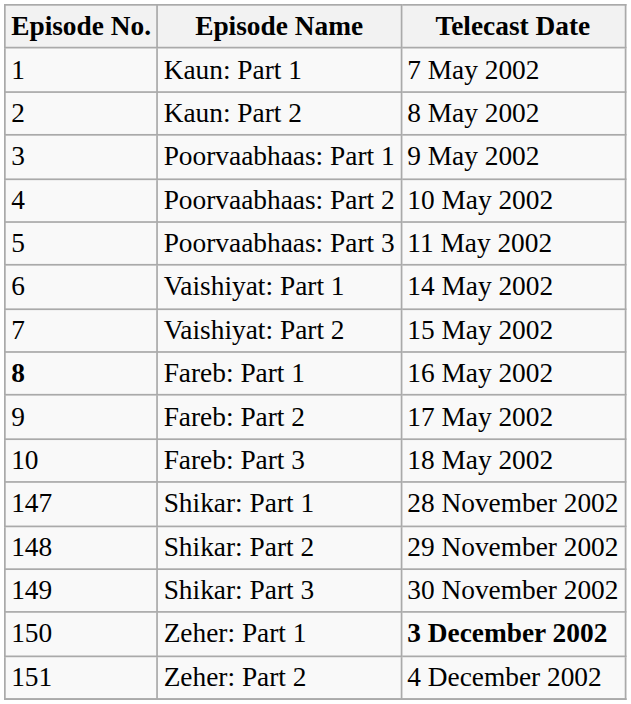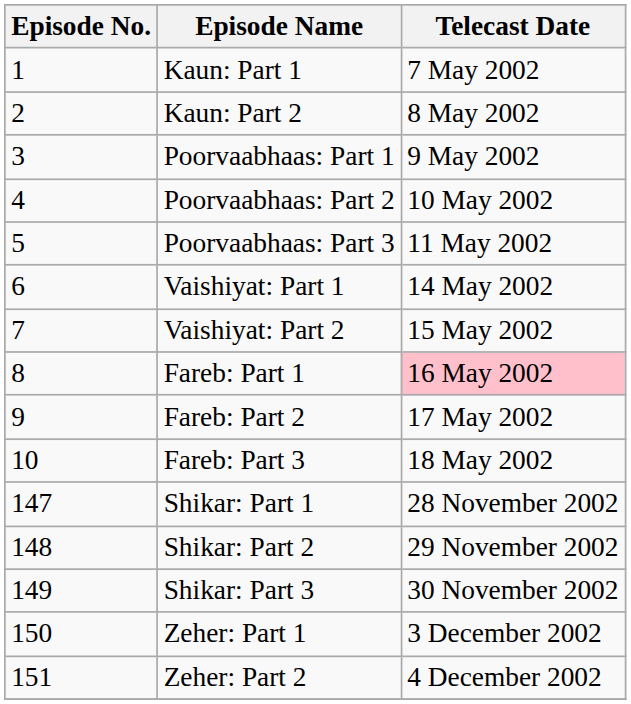Fareb: Part 1 | Episode No.: bold -> normal
Fareb: Part 1 | Telecast Date: no background -> pink background
Zeher: Part 1 | Telecast Date: bold -> normal
